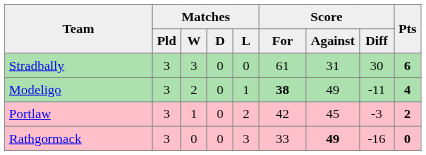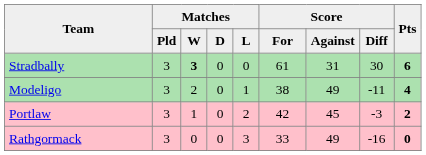Stradbally | Matches / W: normal -> bold
Modeligo | Score / For: bold -> normal
Rathgormack | Score / Against: bold -> normal
